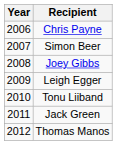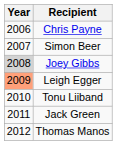Joey Gibbs | Year: no background -> lightgrey background
Leigh Egger | Year: no background -> lightsalmon background
